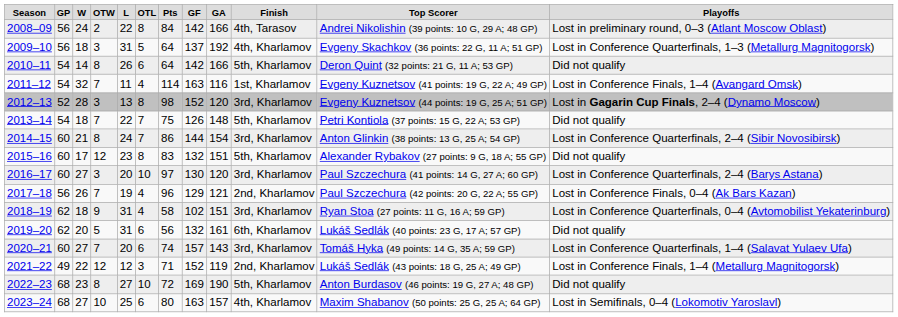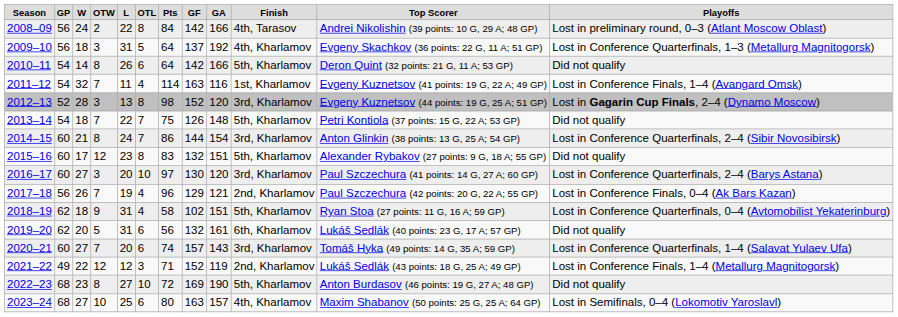2018–19 | Finish: 3rd, Kharlamov -> 5th, Kharlamov
